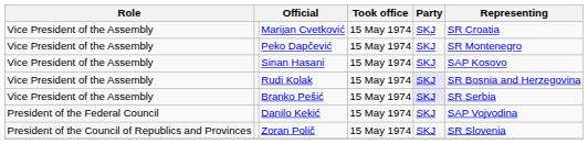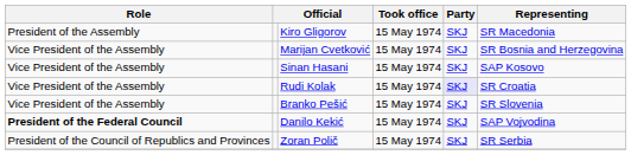+ row: President of the Assembly | Kiro Gligorov | 15 May 1974 | SKJ | SR Macedonia
Marijan Cvetković | Representing: SR Croatia -> SR Bosnia and Herzegovina
- row: Vice President of the Assembly | Peko Dapčević | 15 May 1974 | SKJ | SR Montenegro
Rudi Kolak | Representing: SR Bosnia and Herzegovina -> SR Croatia
Branko Pešić | Party: lavender background -> no background
Branko Pešić | Representing: SR Serbia -> SR Slovenia
Danilo Kekić | Role: normal -> bold
Zoran Polič | Representing: SR Slovenia -> SR Serbia
